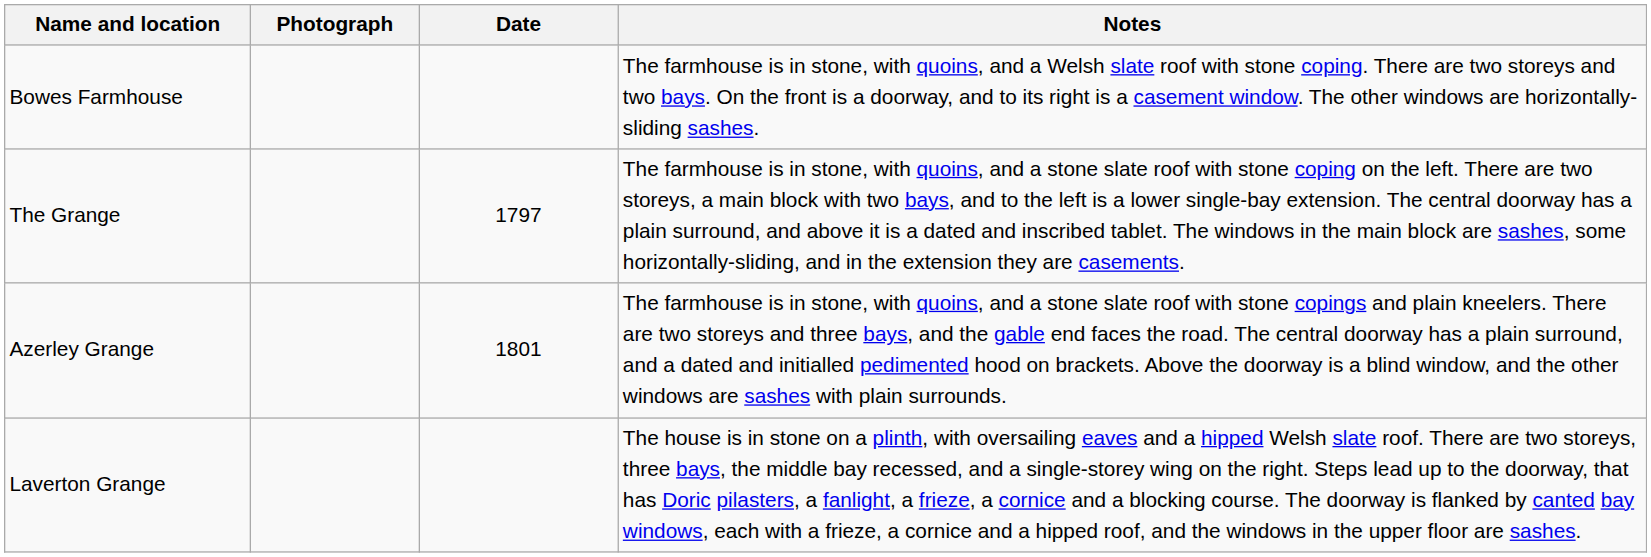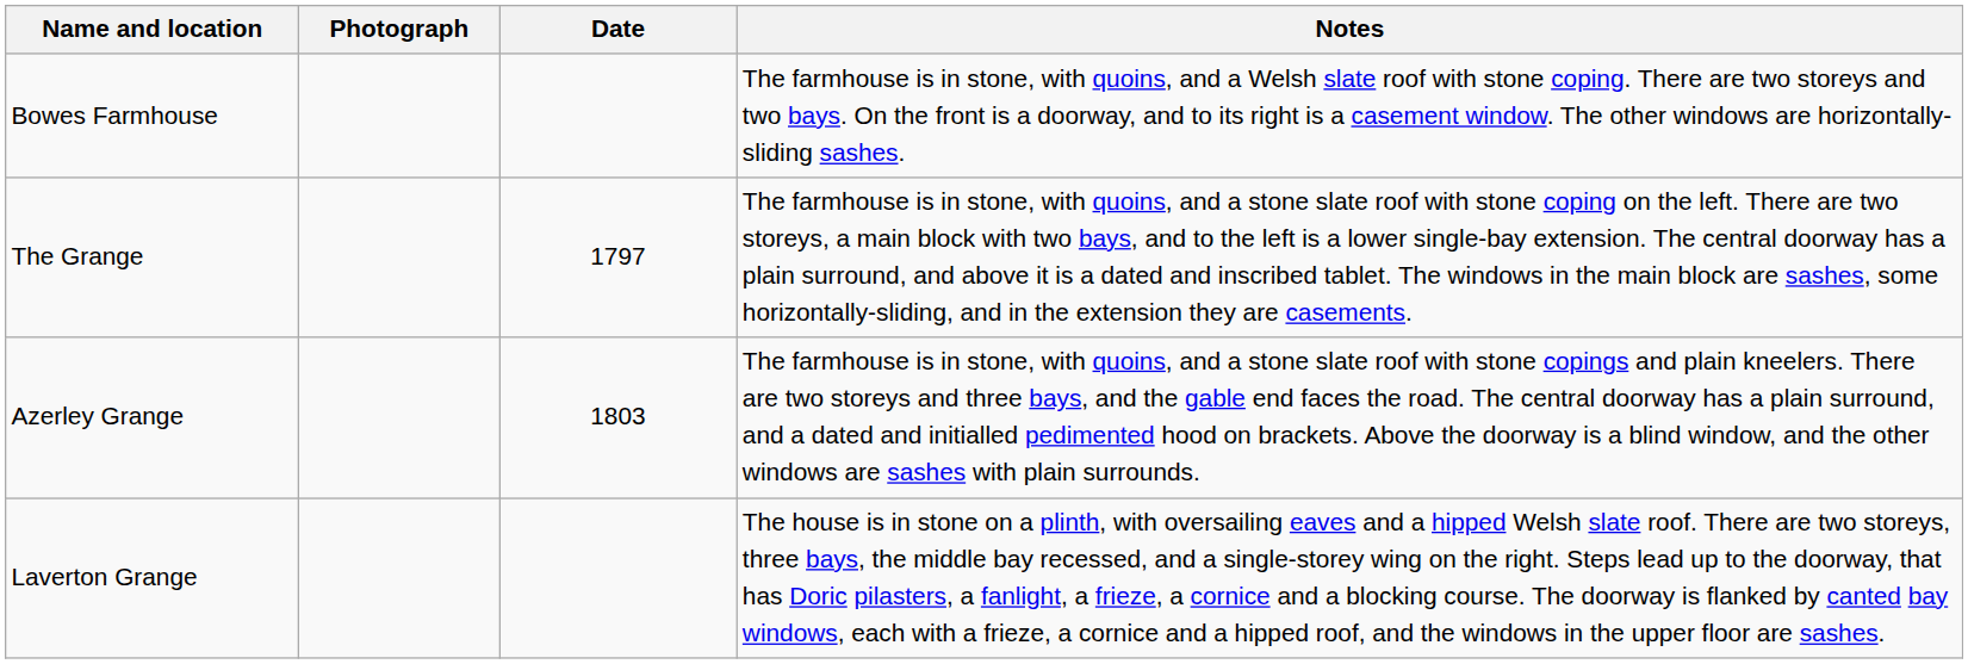Azerley Grange | Date: 1801 -> 1803
